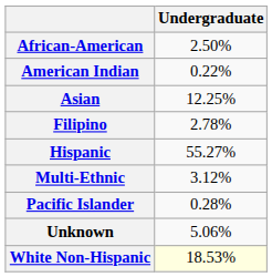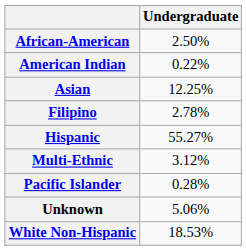White Non-Hispanic | Undergraduate: lightyellow background -> no background
